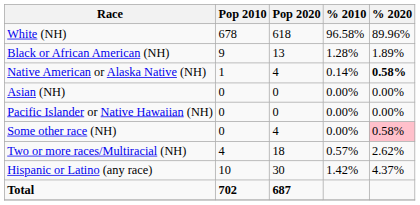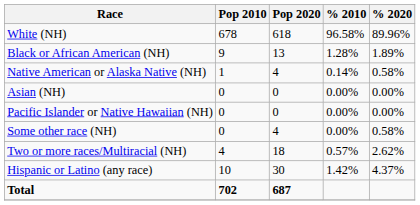Native American or Alaska Native (NH) | % 2020: bold -> normal
Some other race (NH) | % 2020: pink background -> no background
